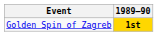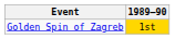Golden Spin of Zagreb | 1989–90: bold -> normal
